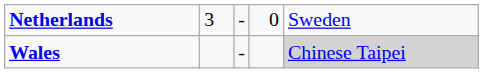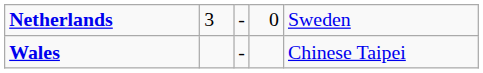Wales | column 5: lightgrey background -> no background
